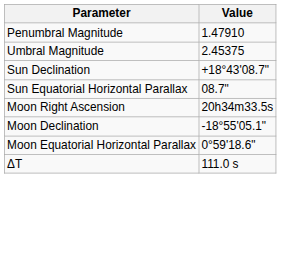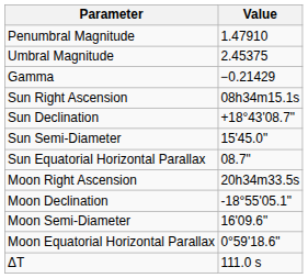+ row: Gamma | −0.21429
+ row: Sun Right Ascension | 08h34m15.1s
+ row: Sun Semi-Diameter | 15'45.0"
+ row: Moon Semi-Diameter | 16'09.6"
